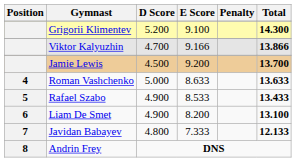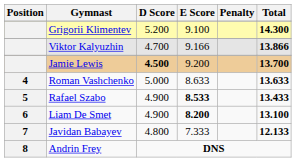Jamie Lewis | D Score: normal -> bold
Rafael Szabo | E Score: normal -> bold
Liam De Smet | E Score: normal -> bold
